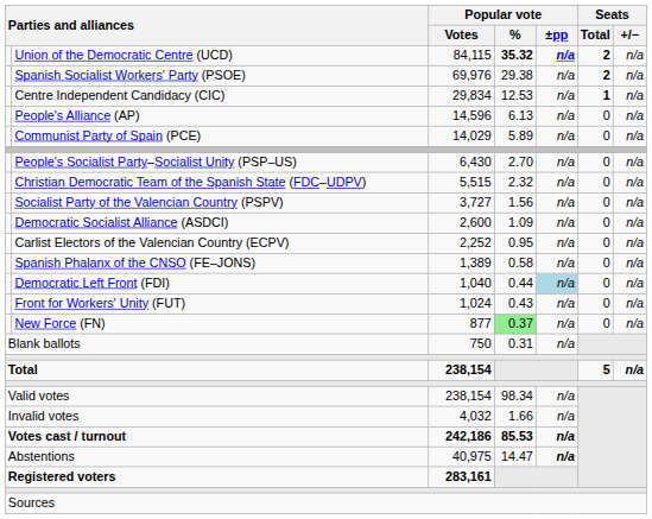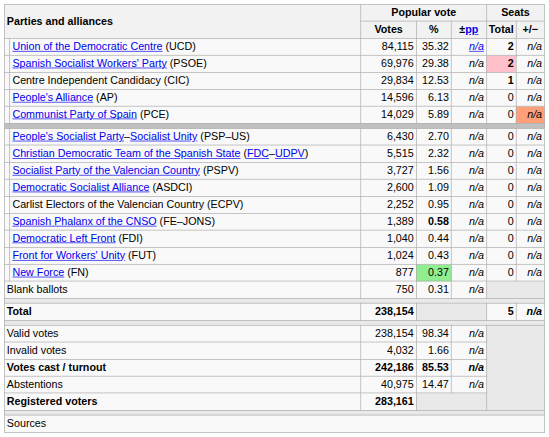Union of the Democratic Centre (UCD) | Popular vote / %: bold -> normal
Union of the Democratic Centre (UCD) | Popular vote / ±pp: bold -> normal
Spanish Socialist Workers' Party (PSOE) | Seats / Total: no background -> pink background
Communist Party of Spain (PCE) | Seats / +/−: no background -> lightsalmon background
Spanish Phalanx of the CNSO (FE–JONS) | Popular vote / %: normal -> bold
Democratic Left Front (FDI) | Popular vote / ±pp: lightblue background -> no background
Abstentions | Popular vote / ±pp: bold -> normal
